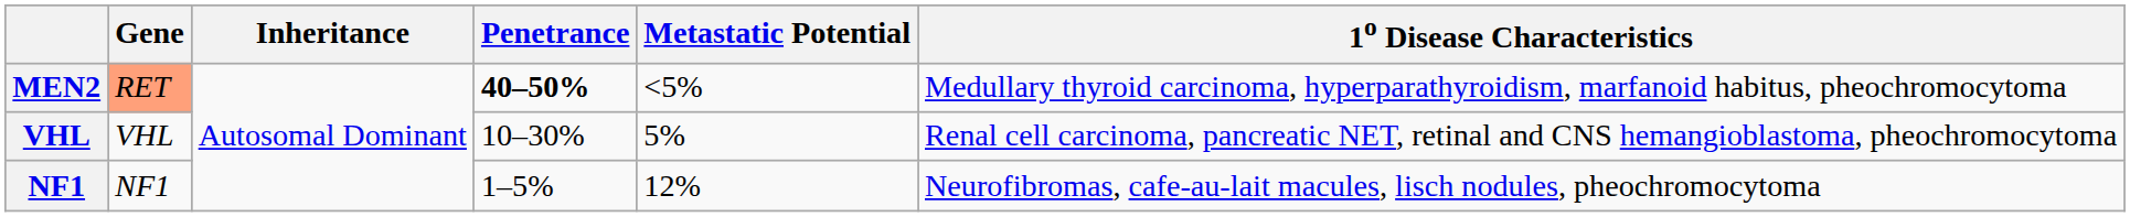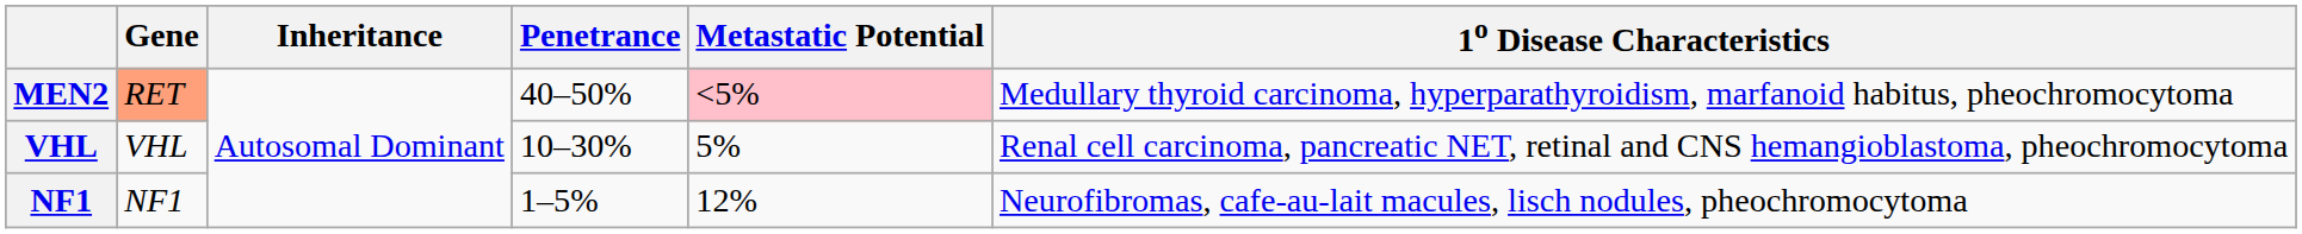MEN2 | Penetrance: bold -> normal
MEN2 | Metastatic Potential: no background -> pink background
